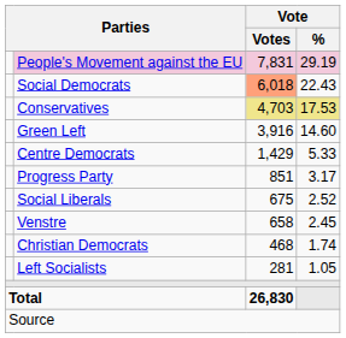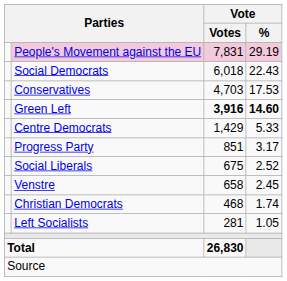Social Democrats | Vote / Votes: lightsalmon background -> no background
Conservatives | Vote / Votes: khaki background -> no background
Conservatives | Vote / %: khaki background -> no background
Green Left | Vote / Votes: normal -> bold
Green Left | Vote / %: normal -> bold
